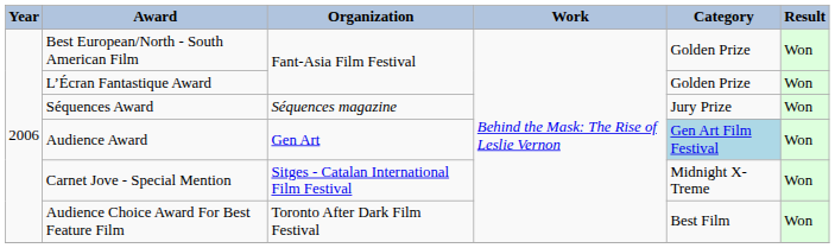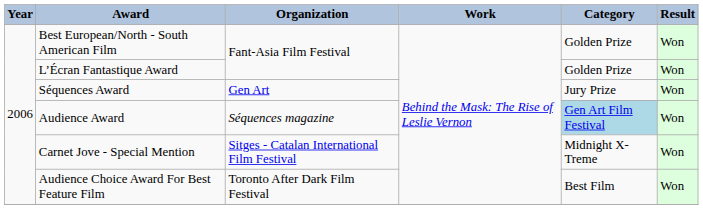Séquences Award | Organization: Séquences magazine -> Gen Art
Audience Award | Organization: Gen Art -> Séquences magazine
